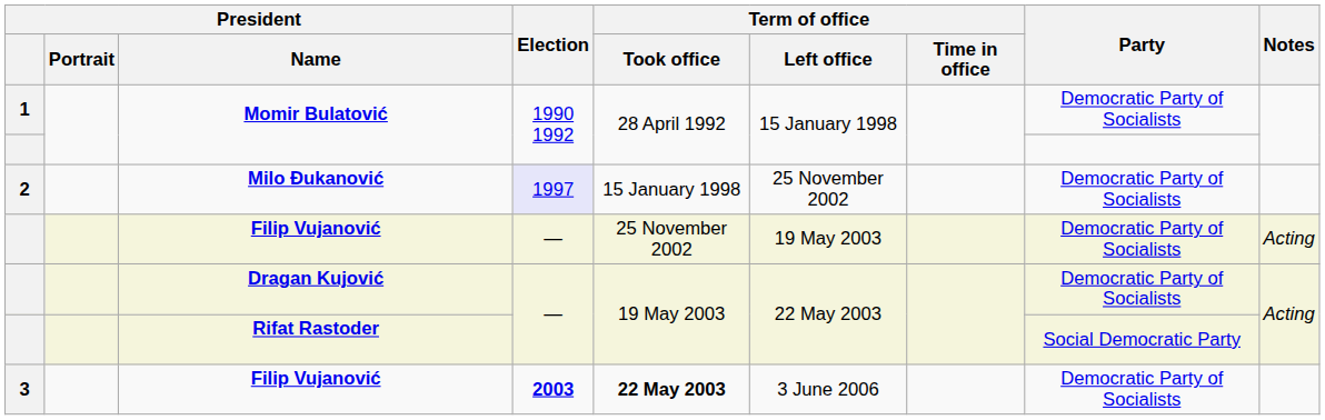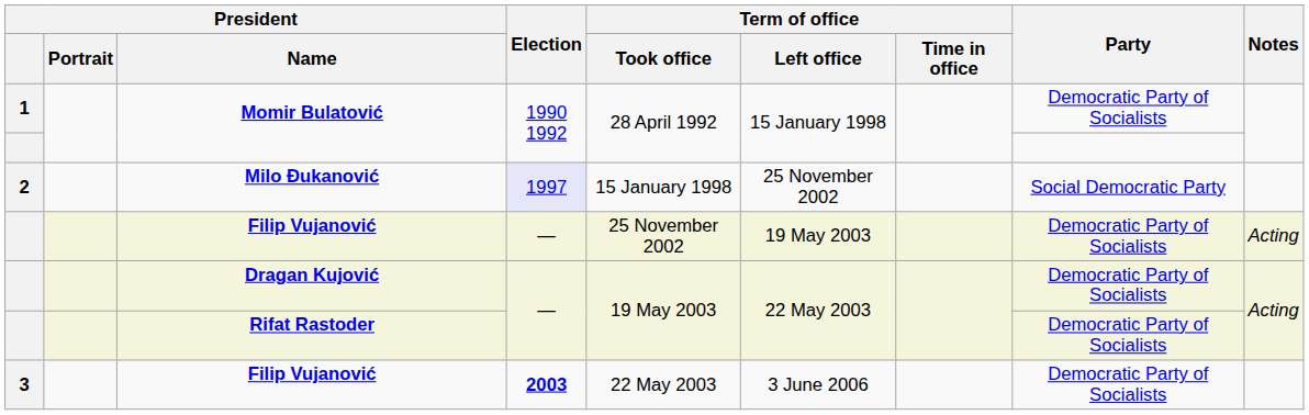Milo Đukanović | Party: Democratic Party of Socialists -> Social Democratic Party
Rifat Rastoder | Party: Social Democratic Party -> Democratic Party of Socialists
3 / Filip Vujanović | Term of office / Took office: bold -> normal
